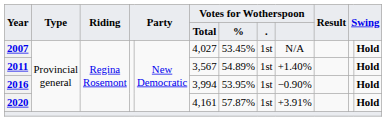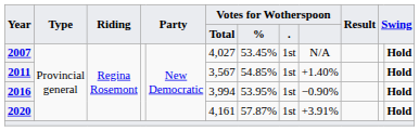2011 | Votes for Wotherspoon / %: 54.89% -> 54.85%
